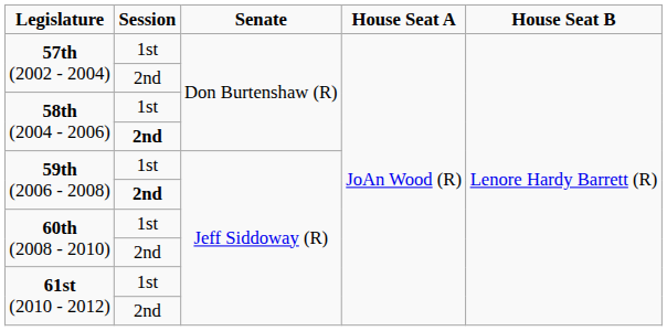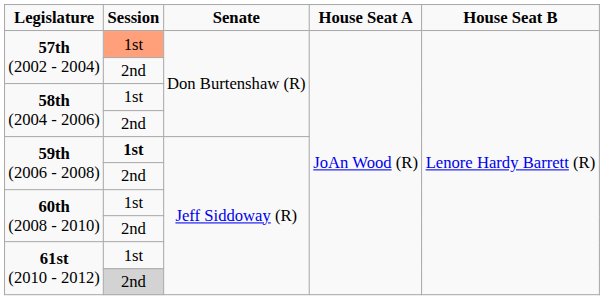57th (2002 - 2004) / 1st | Session: no background -> lightsalmon background
58th (2004 - 2006) / 2nd | Session: bold -> normal
59th (2006 - 2008) / 1st | Session: normal -> bold
59th (2006 - 2008) / 2nd | Session: bold -> normal
61st (2010 - 2012) / 2nd | Session: no background -> lightgrey background
